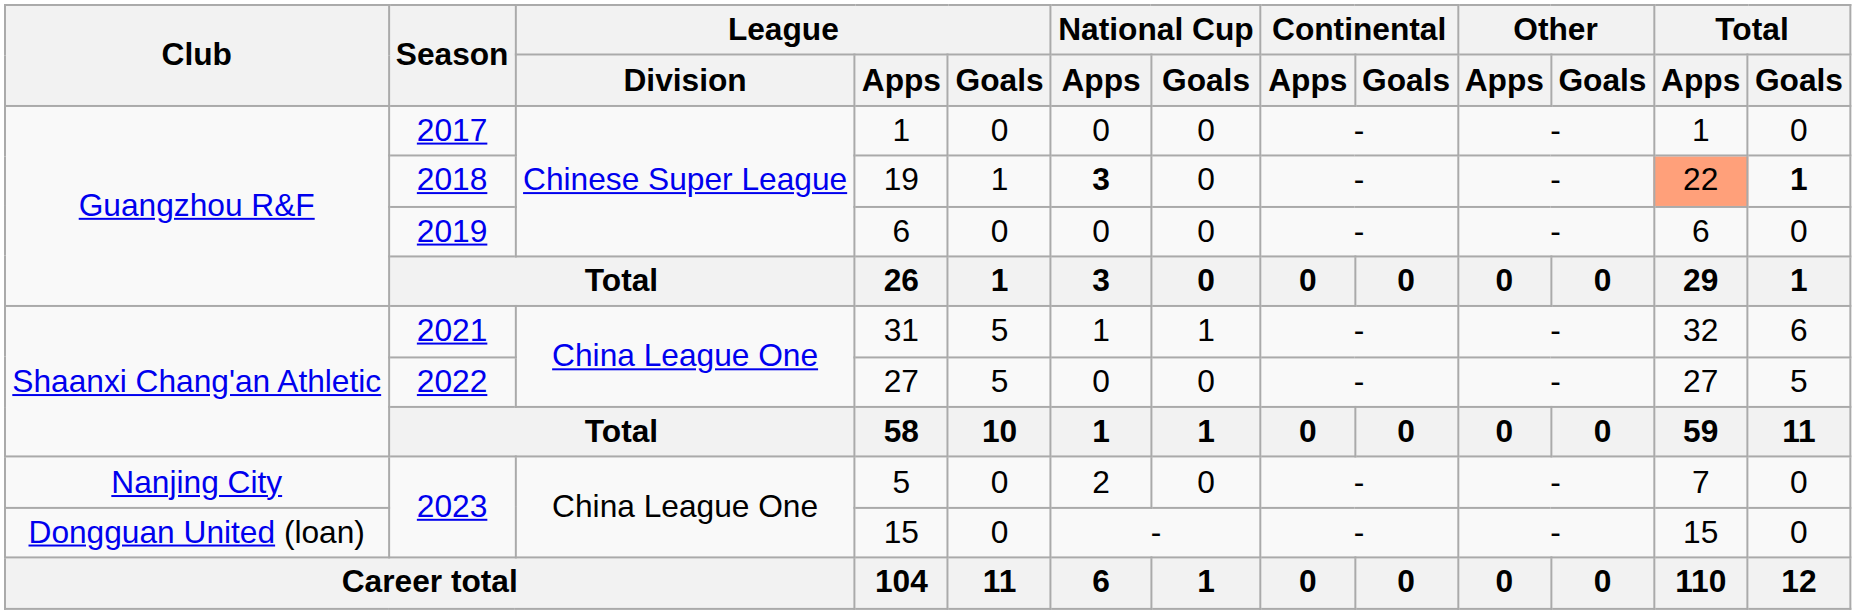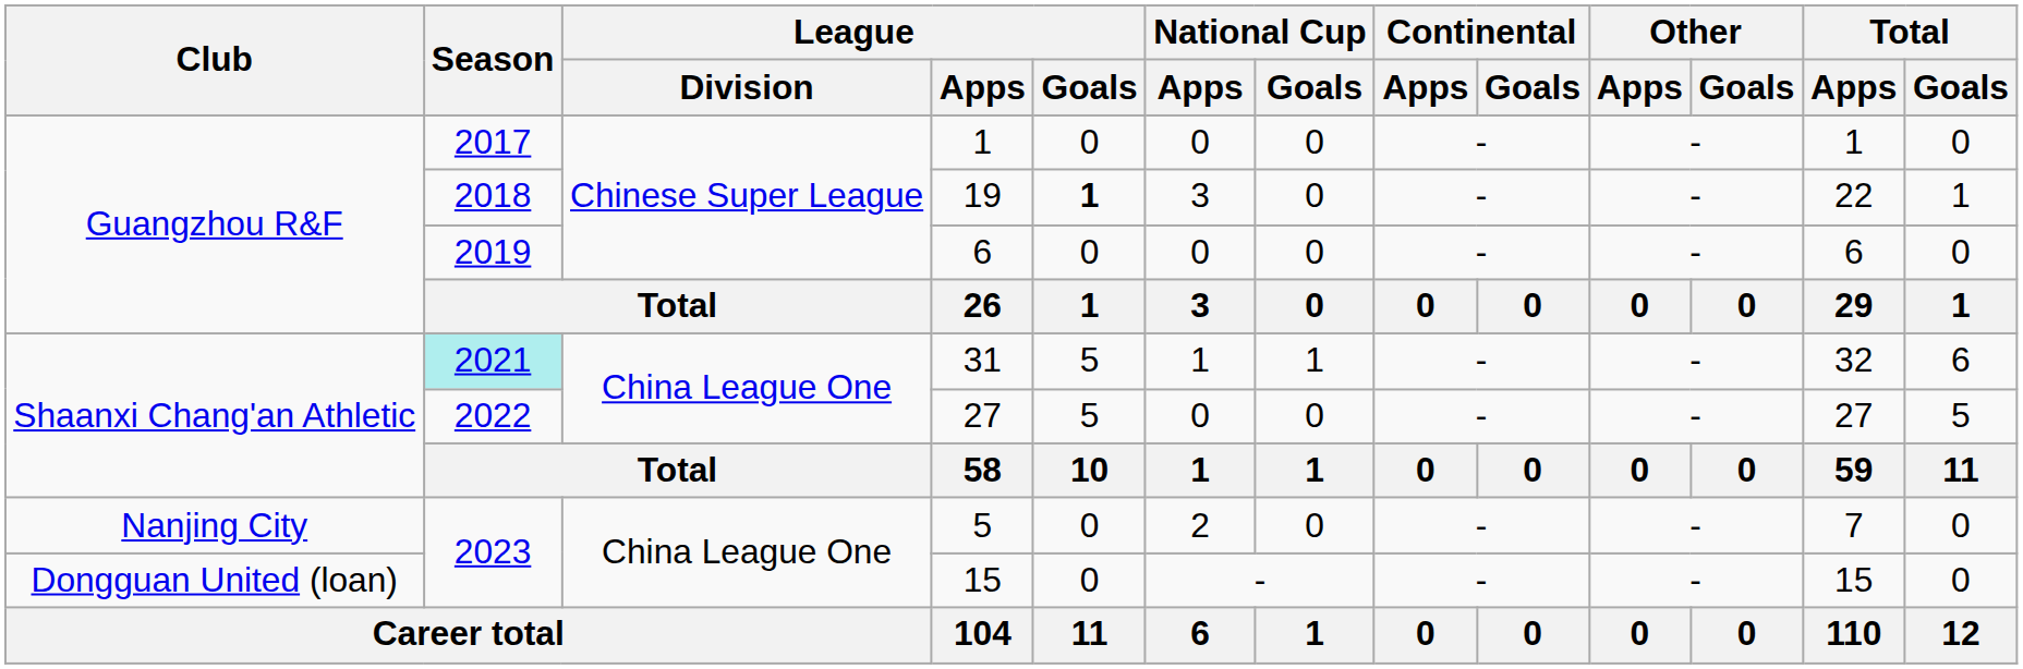19 | League / Goals: normal -> bold
19 | National Cup / Apps: bold -> normal
19 | Total / Apps: lightsalmon background -> no background
19 | Total / Goals: bold -> normal
31 | Season: no background -> paleturquoise background
